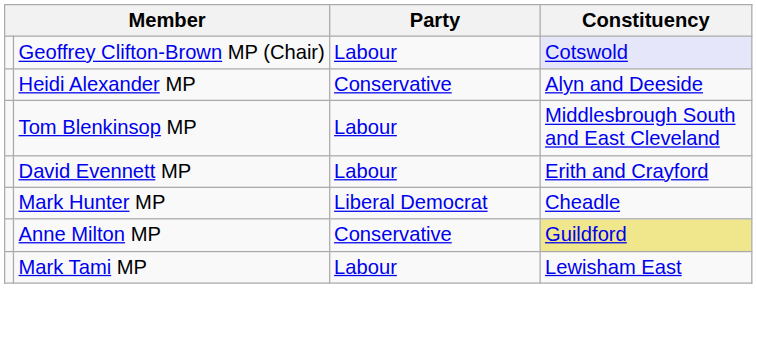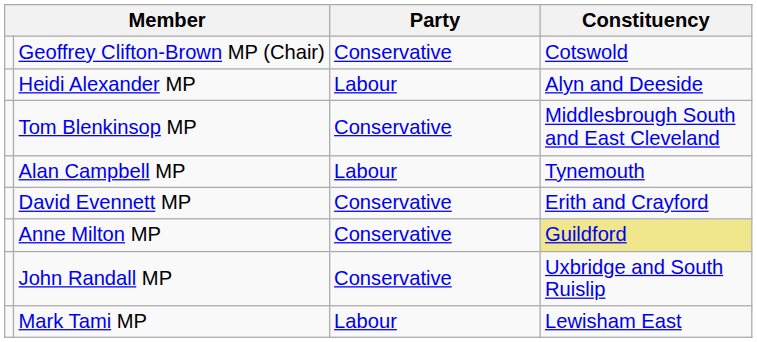Geoffrey Clifton-Brown MP (Chair) | Party: Labour -> Conservative
Geoffrey Clifton-Brown MP (Chair) | Constituency: lavender background -> no background
Heidi Alexander MP | Party: Conservative -> Labour
Tom Blenkinsop MP | Party: Labour -> Conservative
+ row: Alan Campbell MP | Labour | Tynemouth
David Evennett MP | Party: Labour -> Conservative
- row: Mark Hunter MP | Liberal Democrat | Cheadle
+ row: John Randall MP | Conservative | Uxbridge and South Ruislip
